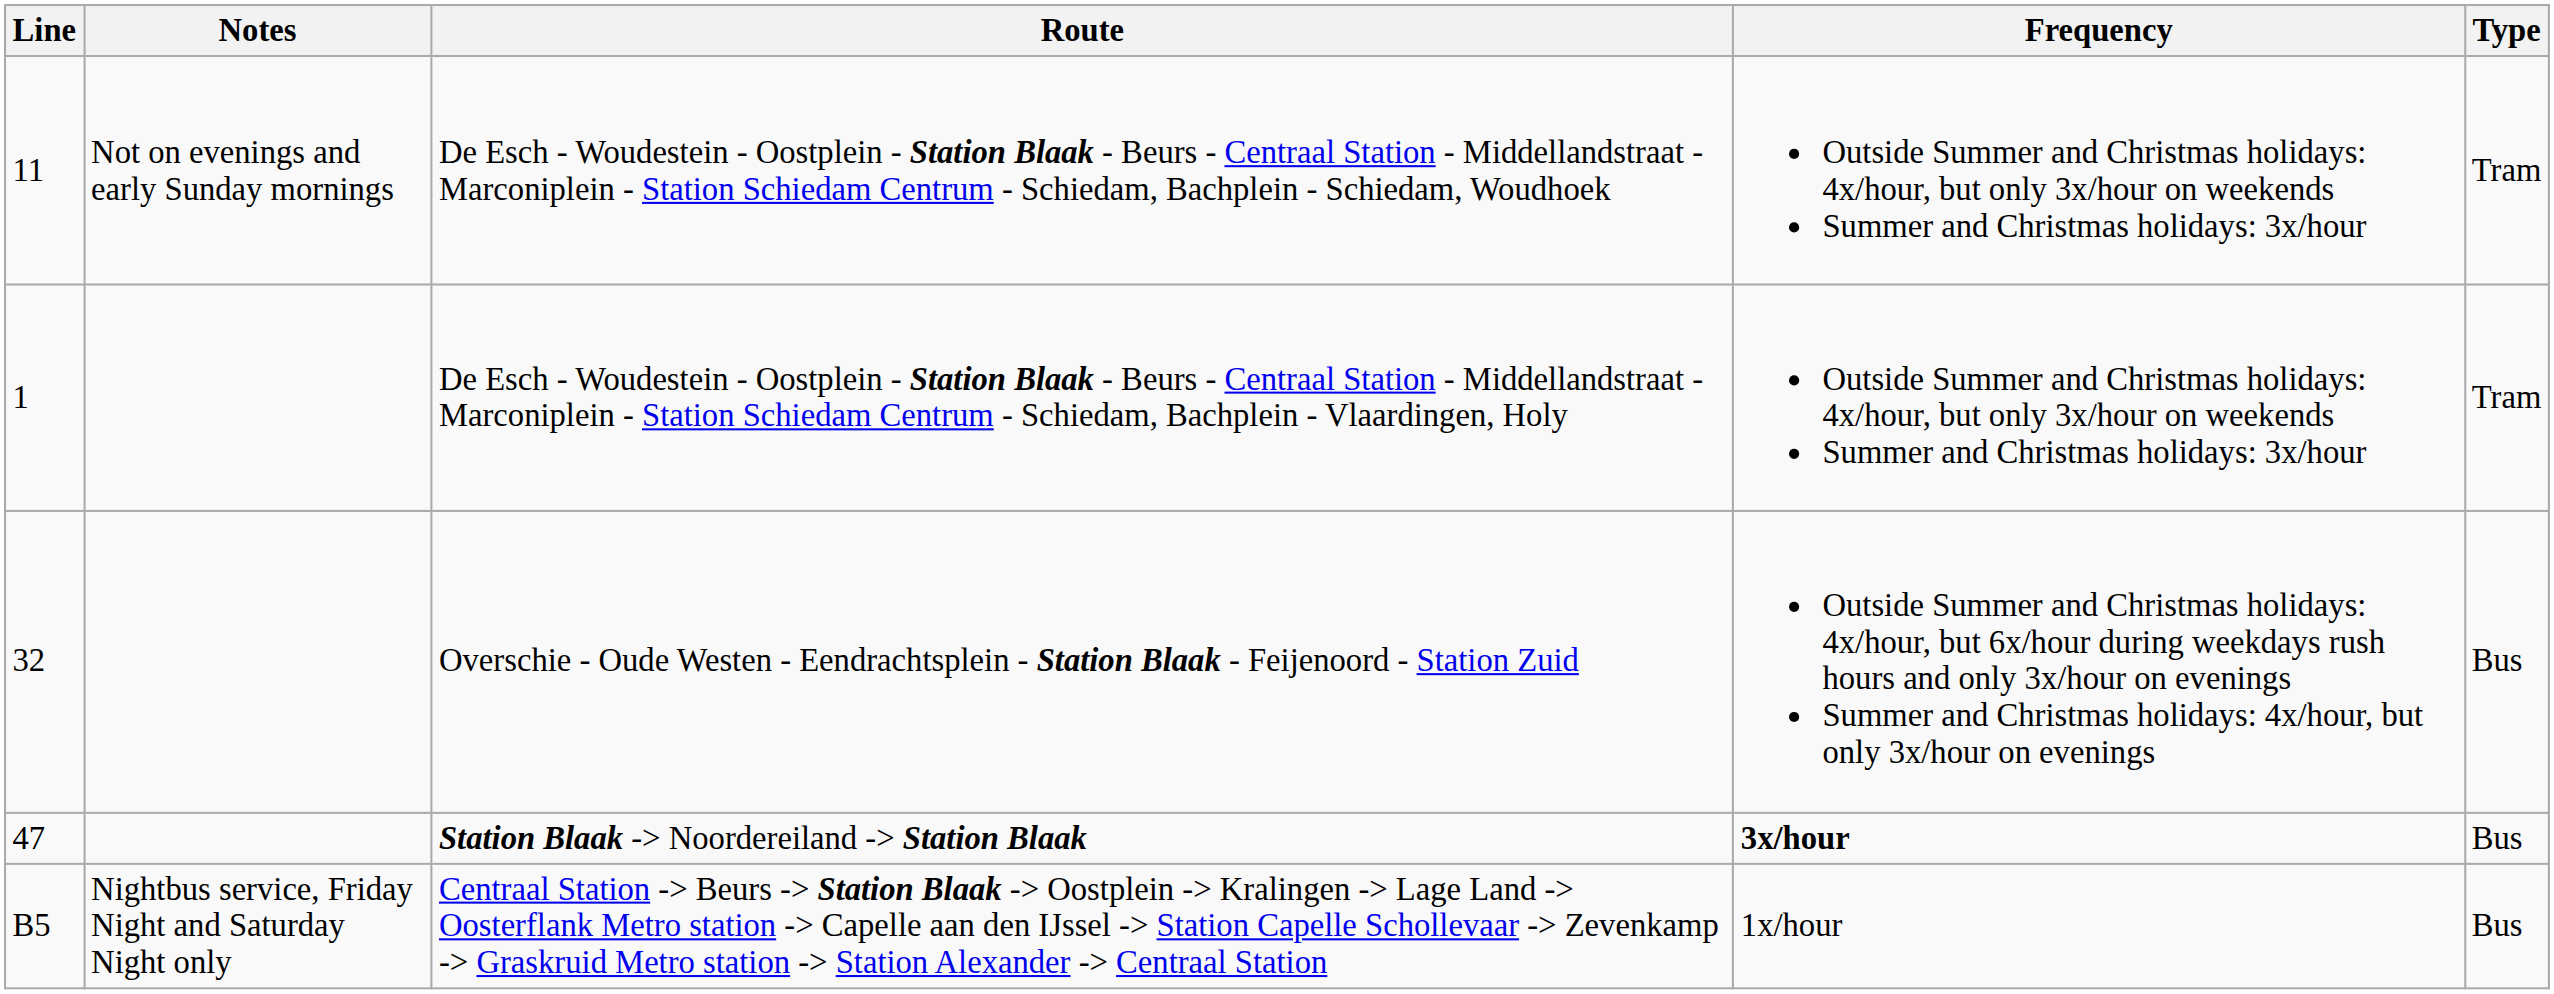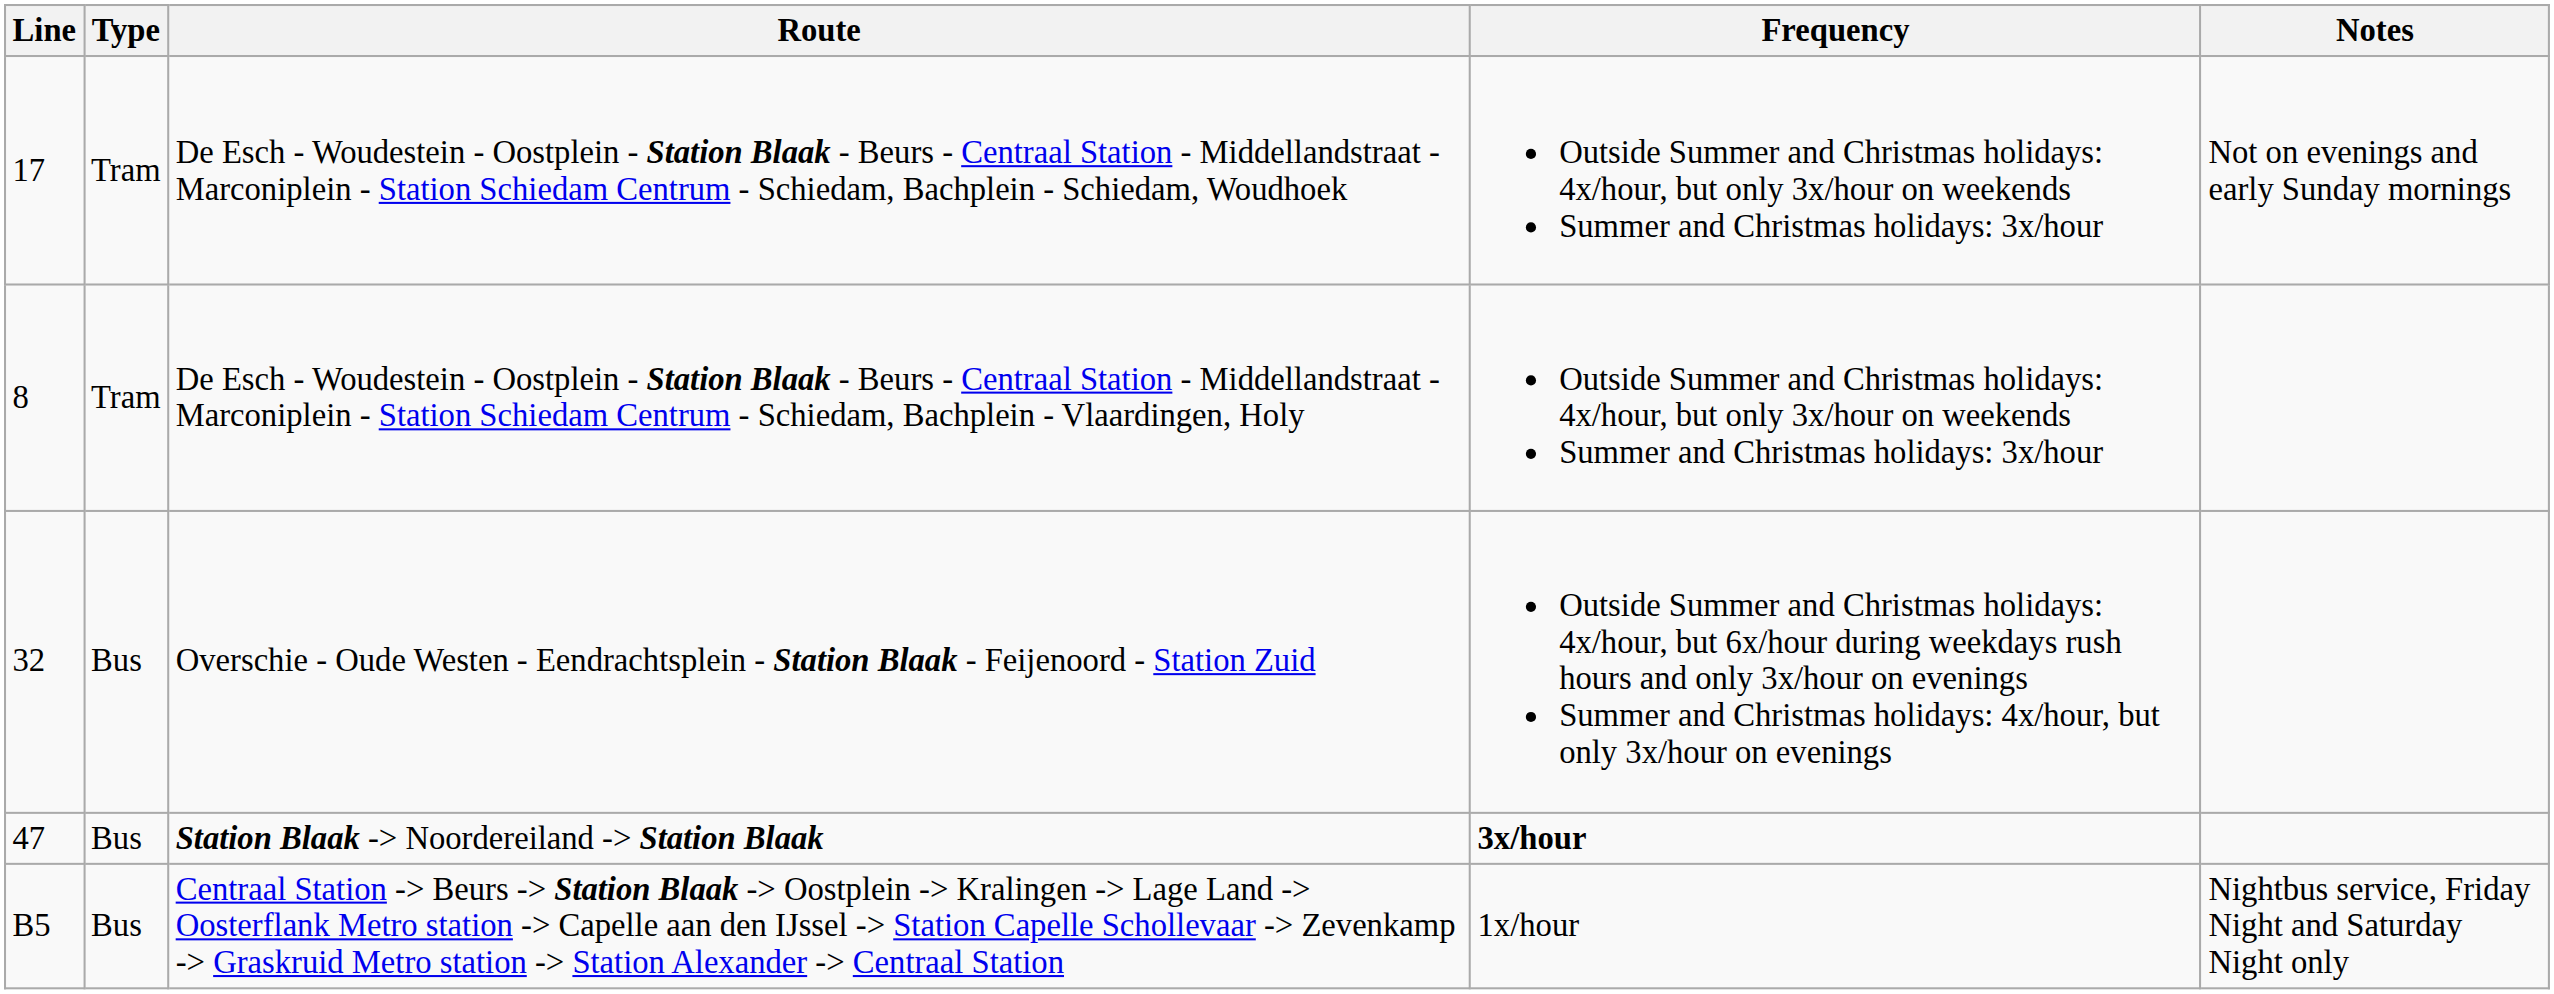columns swapped: Type <-> Notes
row 2 | Line: 11 -> 17
row 3 | Line: 1 -> 8
